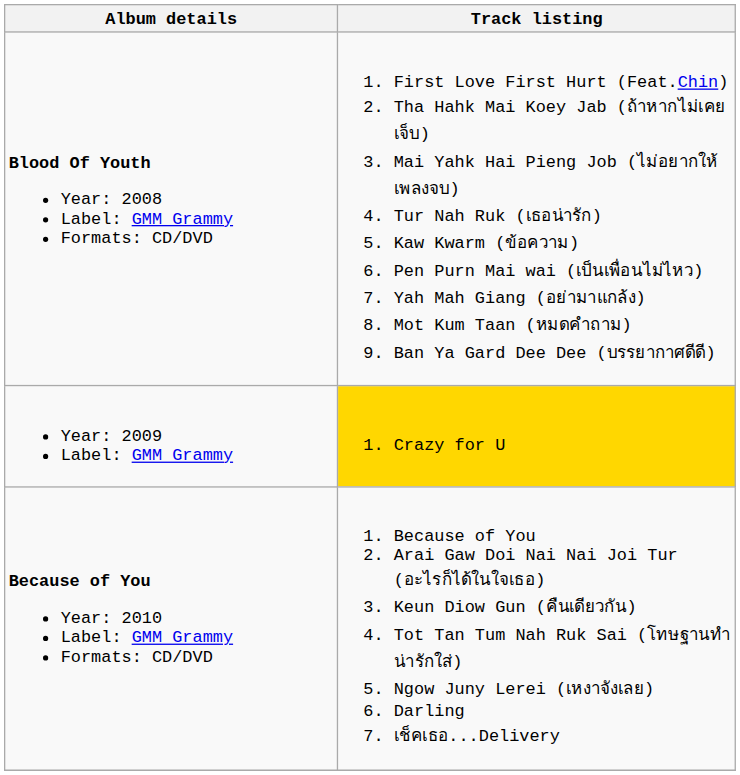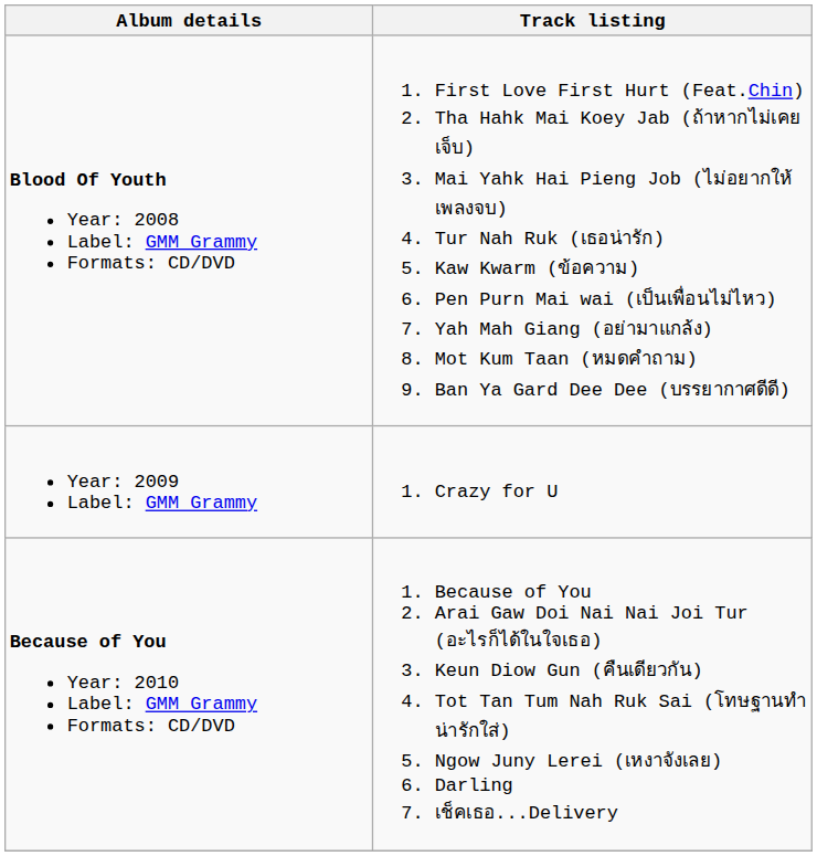Year: 2009 Label: GMM Grammy | Track listing: gold background -> no background
